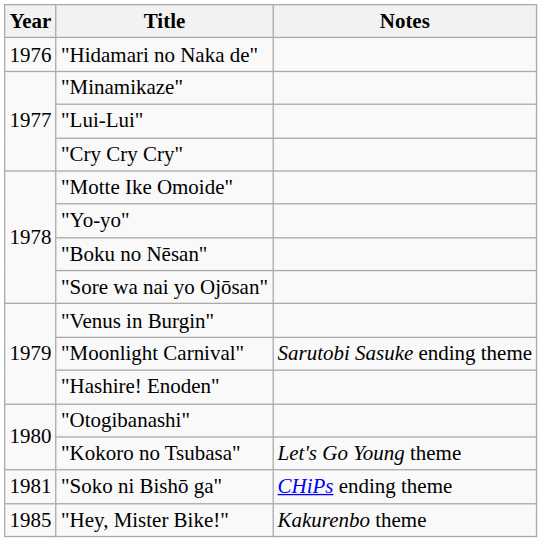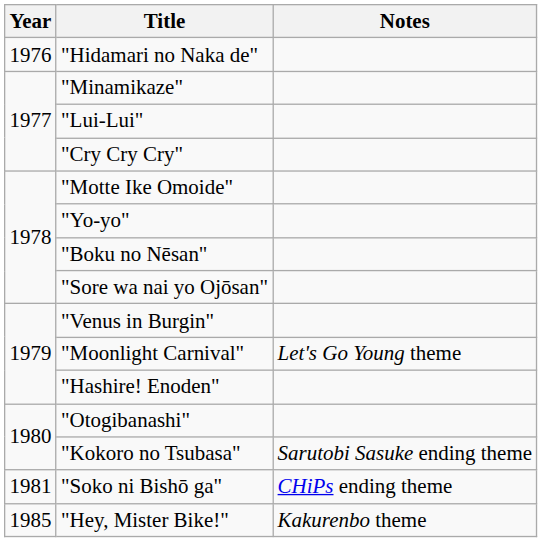"Moonlight Carnival" | Notes: Sarutobi Sasuke ending theme -> Let's Go Young theme
"Kokoro no Tsubasa" | Notes: Let's Go Young theme -> Sarutobi Sasuke ending theme
